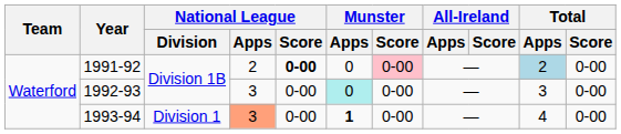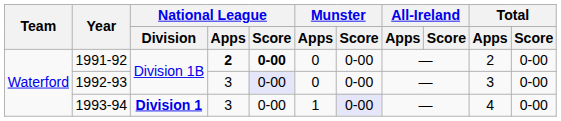1991-92 | National League / Apps: normal -> bold
1991-92 | Munster / Score: pink background -> no background
1991-92 | Total / Apps: lightblue background -> no background
1992-93 | National League / Score: no background -> lavender background
1992-93 | Munster / Apps: paleturquoise background -> no background
1993-94 | National League / Division: normal -> bold
1993-94 | National League / Apps: lightsalmon background -> no background
1993-94 | Munster / Apps: bold -> normal
1993-94 | Munster / Score: no background -> lavender background
